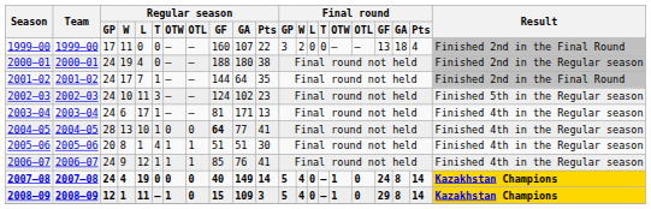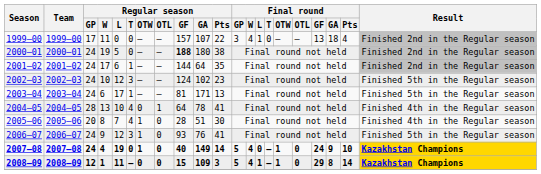row 3 | Regular season / GF: 160 -> 157
row 3 | Final round / W: 2 -> 4
row 3 | Final round / L: 0 -> 1
row 3 | Result: Finished 2nd in the Final Round -> Finished 2nd in the Regular season
row 4 | Regular season / L: 4 -> 5
row 4 | Regular season / GF: normal -> bold
row 5 | Regular season / L: 7 -> 6
row 5 | Result: Finished 2nd in the Final Round -> Finished 2nd in the Regular season
row 6 | Regular season / L: 11 -> 12
row 7 | Result: Finished 4th in the Regular season -> Finished 5th in the Regular season
row 8 | Regular season / T: 1 -> 4
row 8 | Regular season / OTL: 0 -> 1
row 8 | Regular season / GF: bold -> normal
row 8 | Regular season / GA: 77 -> 78
row 9 | Regular season / L: 1 -> 7
row 9 | Regular season / OTL: 1 -> 0
row 9 | Regular season / GF: 51 -> 28
row 10 | Regular season / T: 1 -> 3
row 10 | Regular season / OTL: 1 -> 0
row 10 | Regular season / GF: 85 -> 93
row 10 | Result: Finished 4th in the Regular season -> Finished 5th in the Regular season
row 11 | Regular season / OTW: 0 -> 1
row 11 | Final round / GA: 8 -> 9
row 11 | Final round / Pts: 14 -> 10
row 12 | Regular season / OTW: 1 -> 0
row 12 | Final round / L: 0 -> 1
